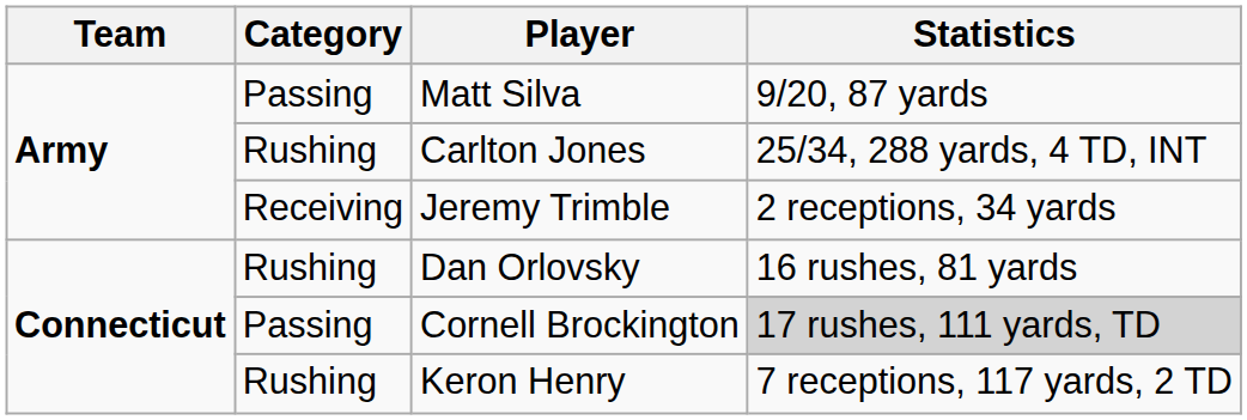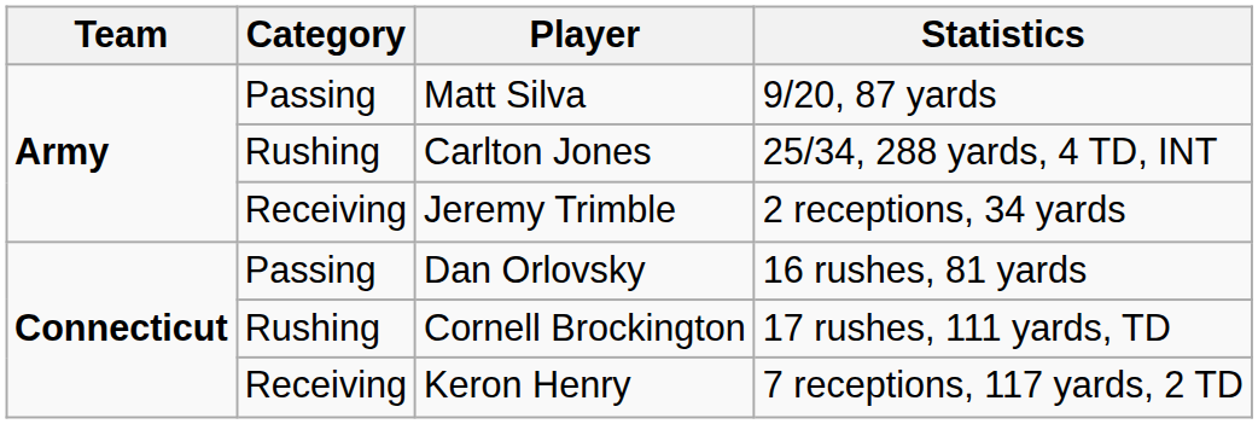Dan Orlovsky | Category: Rushing -> Passing
Cornell Brockington | Category: Passing -> Rushing
Cornell Brockington | Statistics: lightgrey background -> no background
Keron Henry | Category: Rushing -> Receiving
